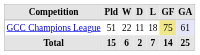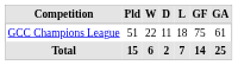GCC Champions League | GF: khaki background -> no background
GCC Champions League | GA: lavender background -> no background
